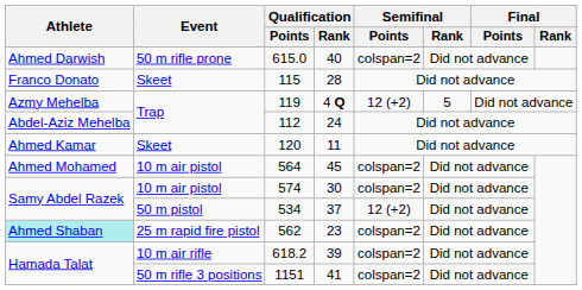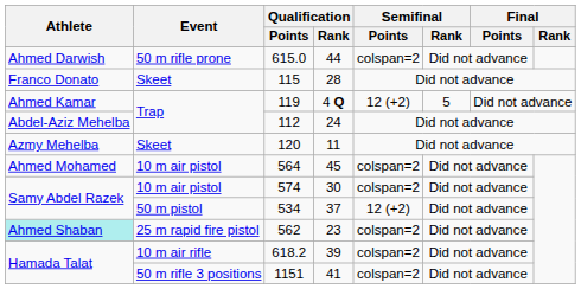615.0 | Qualification / Rank: 40 -> 44
119 | Athlete: Azmy Mehelba -> Ahmed Kamar
120 | Athlete: Ahmed Kamar -> Azmy Mehelba
